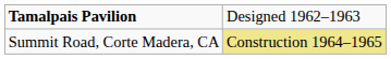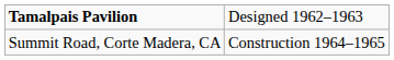Summit Road, Corte Madera, CA | column 2: khaki background -> no background
